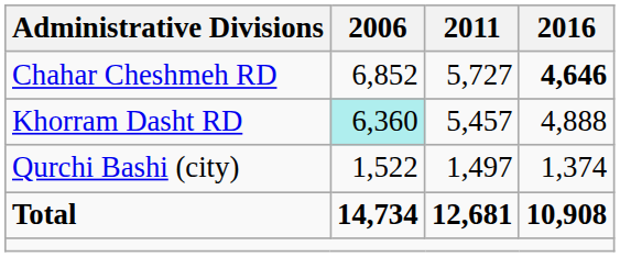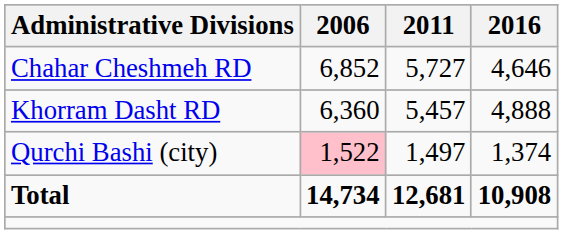Chahar Cheshmeh RD | 2016: bold -> normal
Khorram Dasht RD | 2006: paleturquoise background -> no background
Qurchi Bashi (city) | 2006: no background -> pink background
